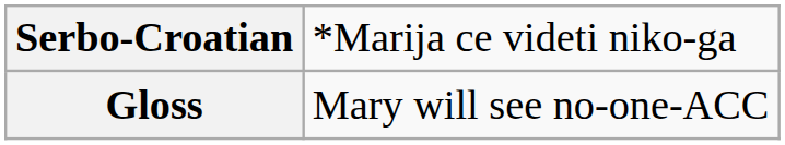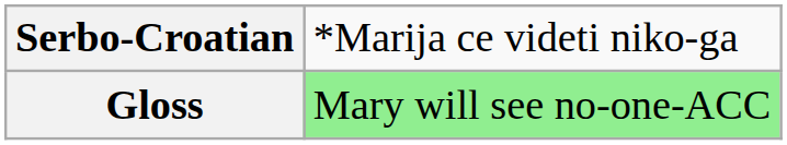Gloss | column 2: no background -> lightgreen background
